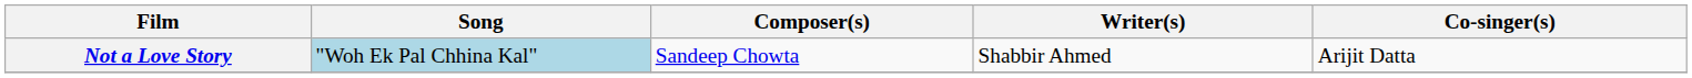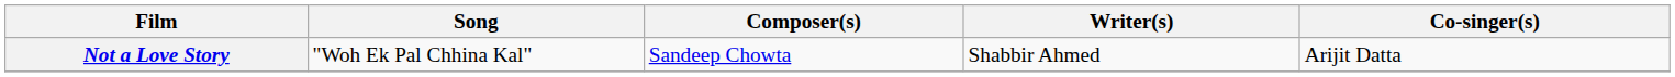Not a Love Story | Song: lightblue background -> no background
